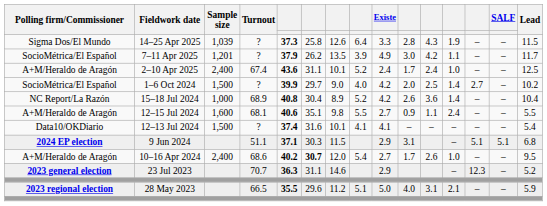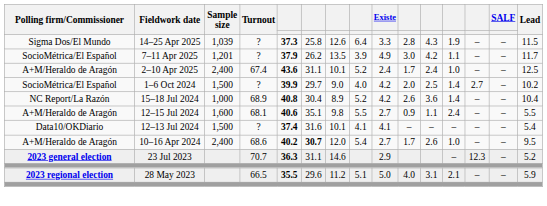- row: 2024 EP election | 9 Jun 2024 | 51.1 | 37.1 | 30.3 | 11.5 | 2.9 | 3.1 | – | 5.1 | 5.1 | 6.8
